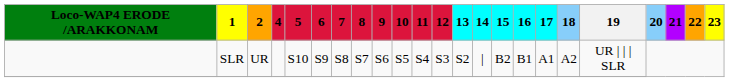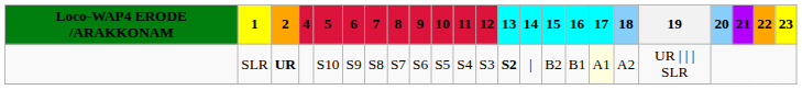SLR | 2: normal -> bold
SLR | 13: normal -> bold
SLR | 17: no background -> lightyellow background
